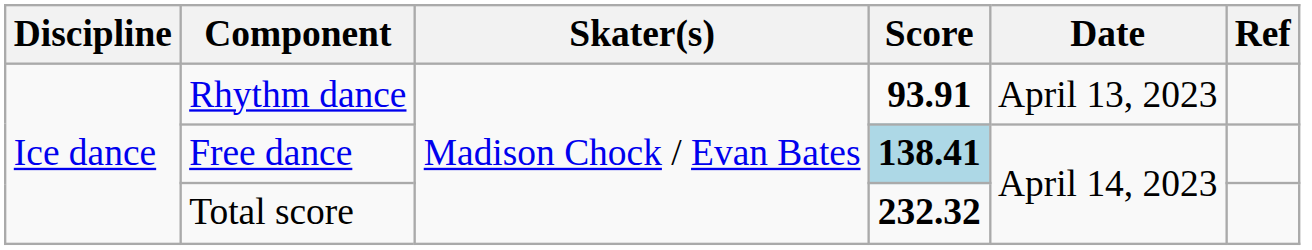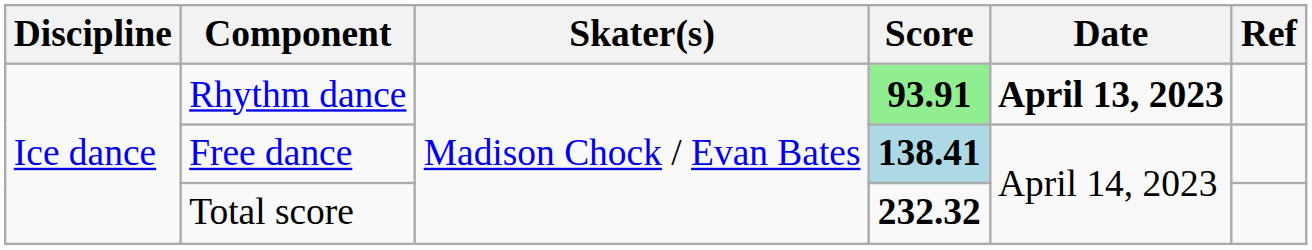Rhythm dance | Score: no background -> lightgreen background
Rhythm dance | Date: normal -> bold
